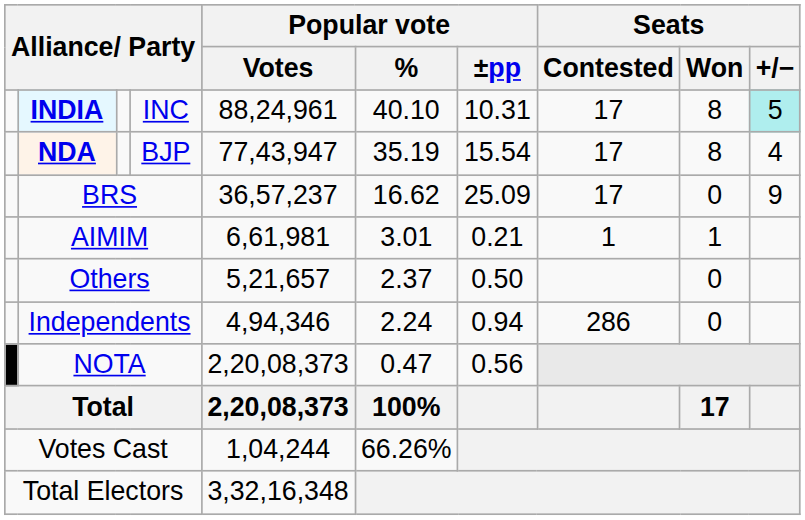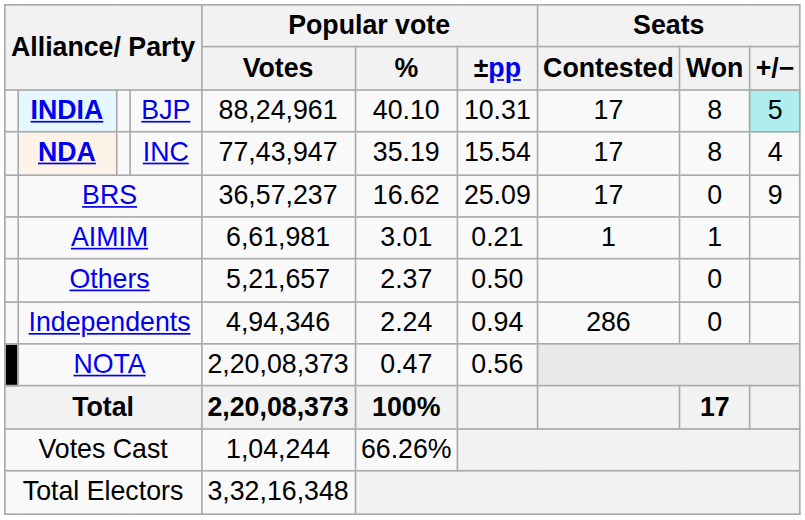INDIA | column 4: INC -> BJP
NDA | column 4: BJP -> INC
